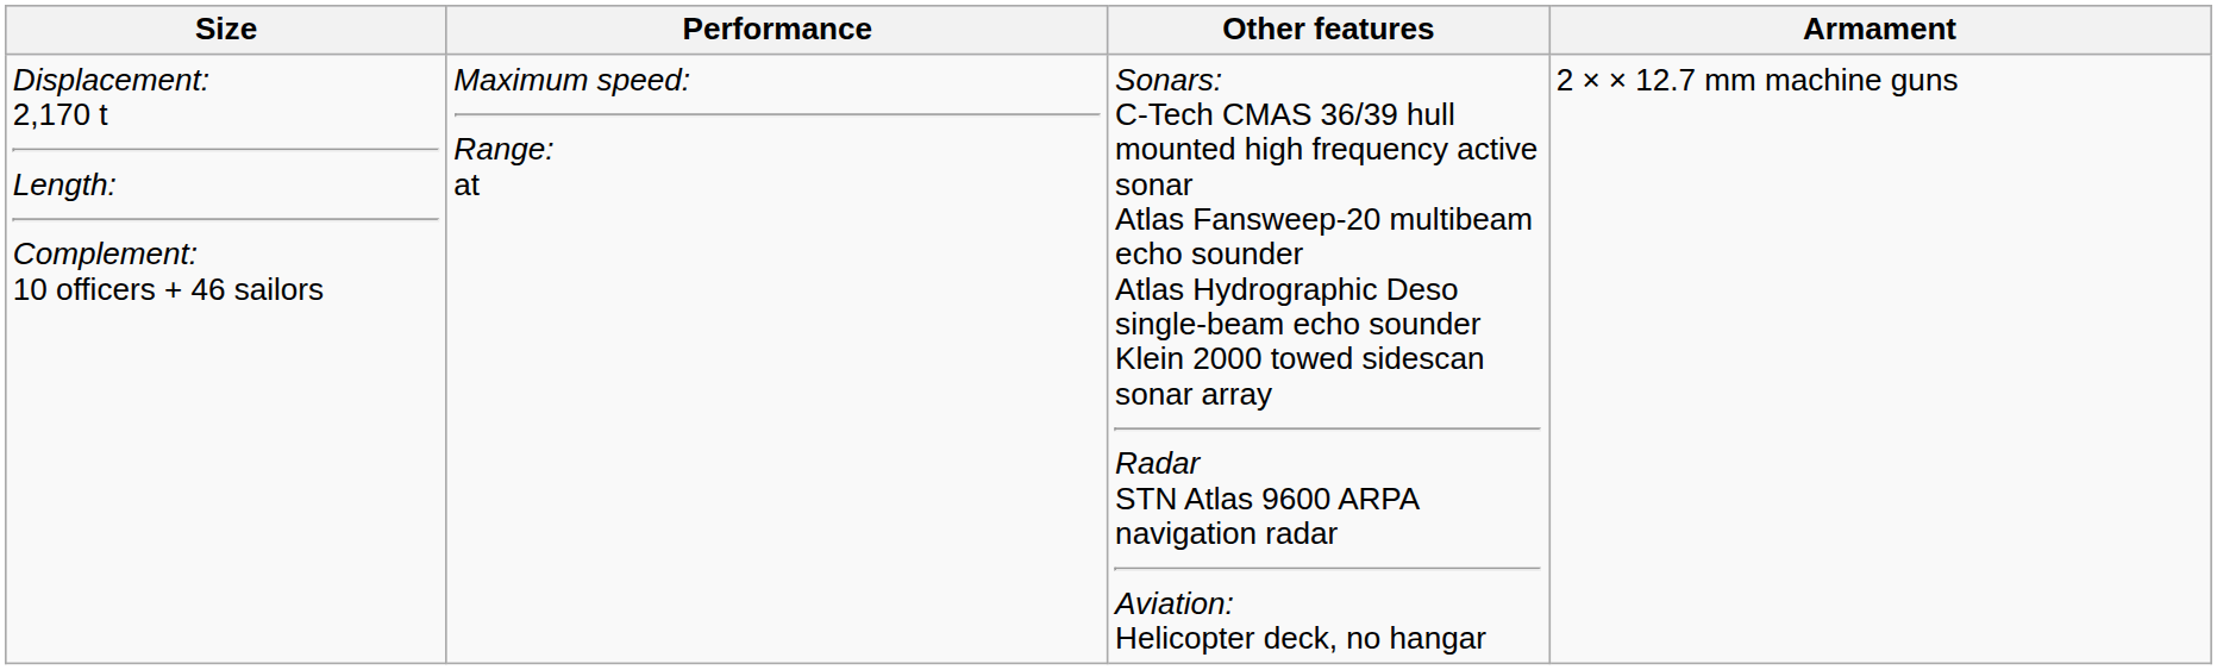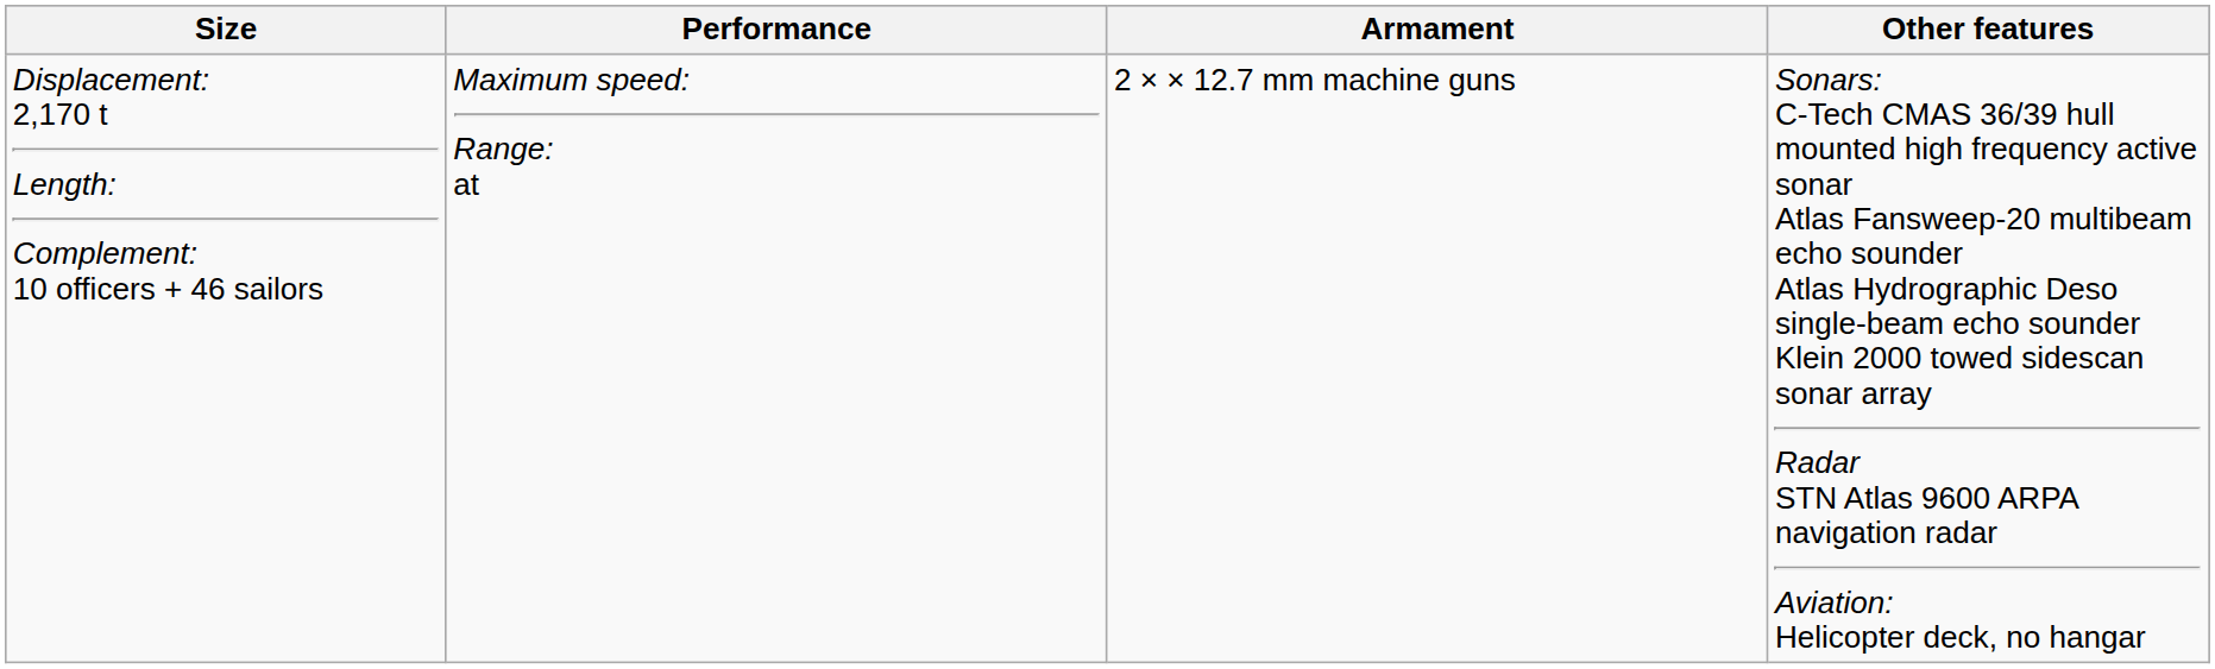columns swapped: Armament <-> Other features
